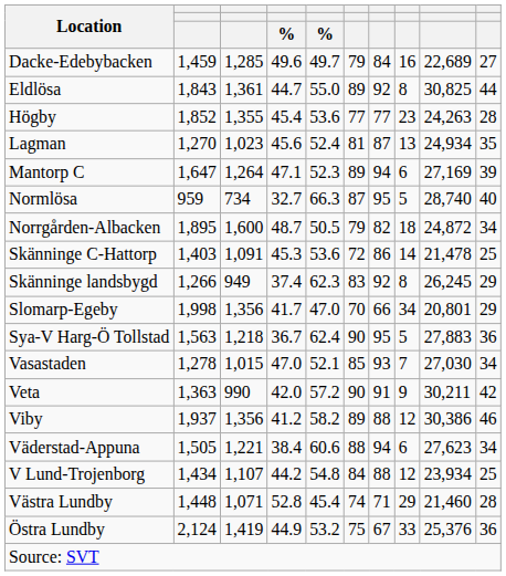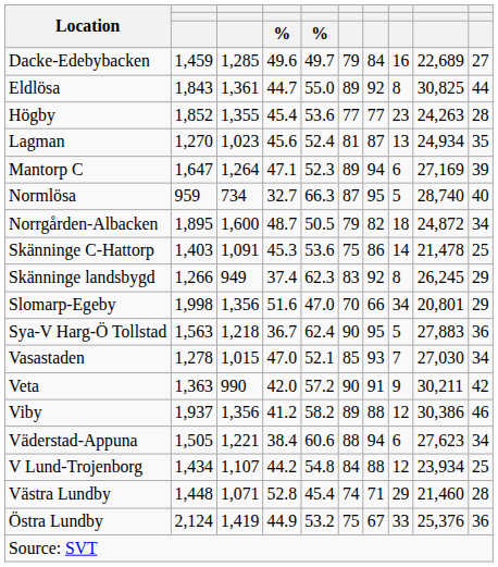Skänninge C-Hattorp | column 6: 72 -> 75
Slomarp-Egeby | column 4: 41.7 -> 51.6
